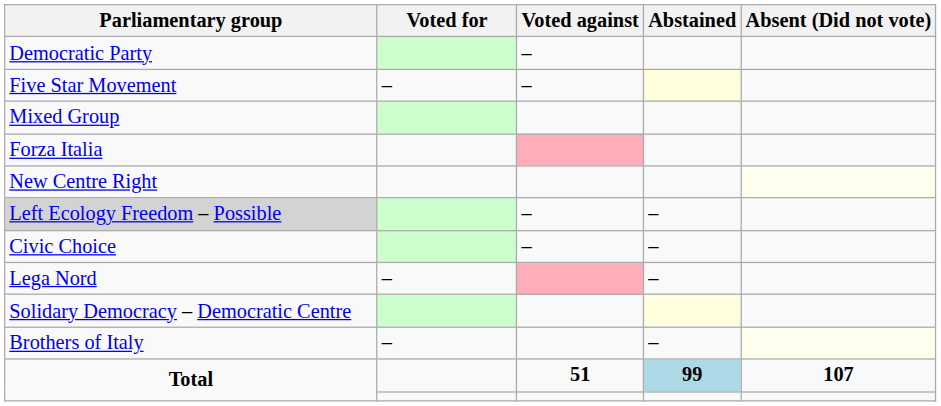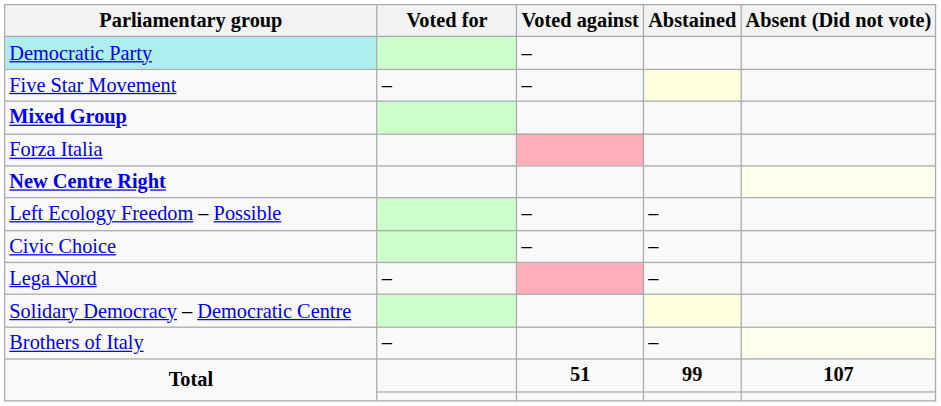Democratic Party | Parliamentary group: no background -> paleturquoise background
Mixed Group | Parliamentary group: normal -> bold
New Centre Right | Parliamentary group: normal -> bold
Left Ecology Freedom – Possible | Parliamentary group: lightgrey background -> no background
Total / 51 | Abstained: lightblue background -> no background
